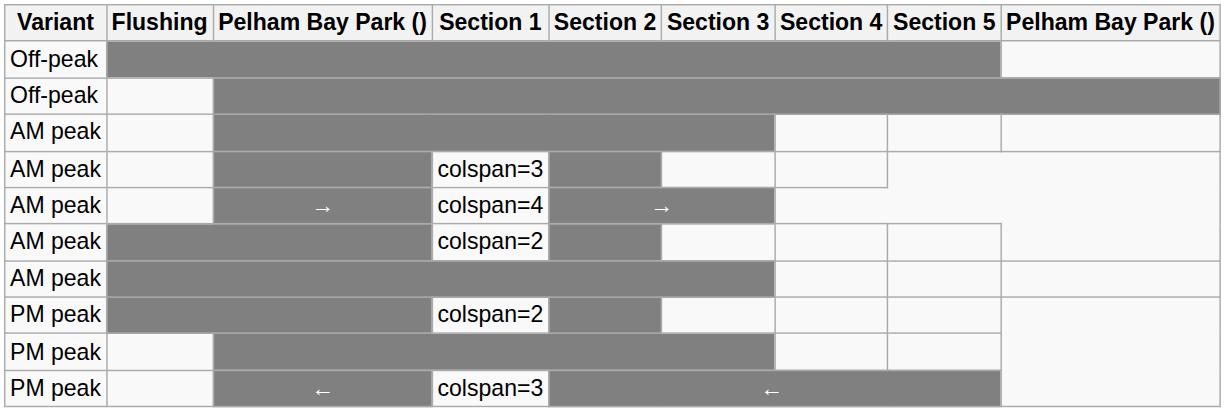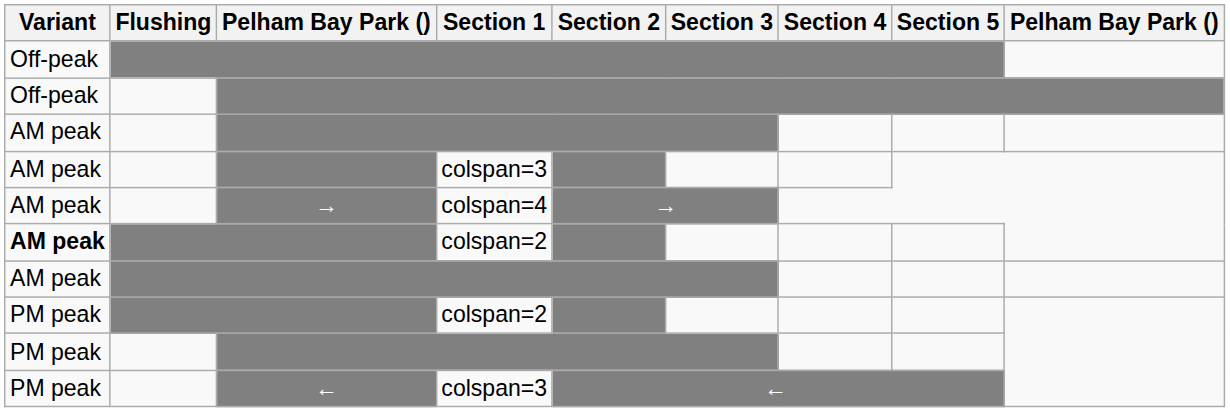AM peak / colspan=2 | Variant: normal -> bold
